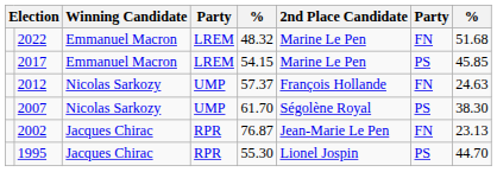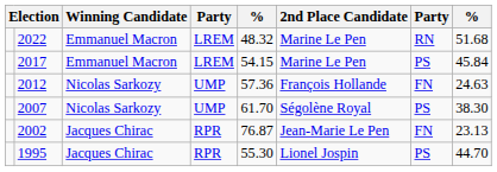2022 | column 7: FN -> RN
2017 | column 8: 45.85 -> 45.84
2012 | column 5: 57.37 -> 57.36
